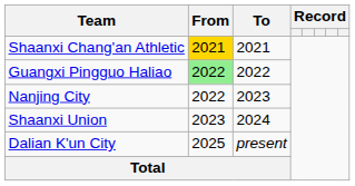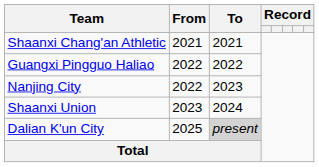Shaanxi Chang'an Athletic | From: gold background -> no background
Guangxi Pingguo Haliao | From: lightgreen background -> no background
Dalian K'un City | To: no background -> lightgrey background
